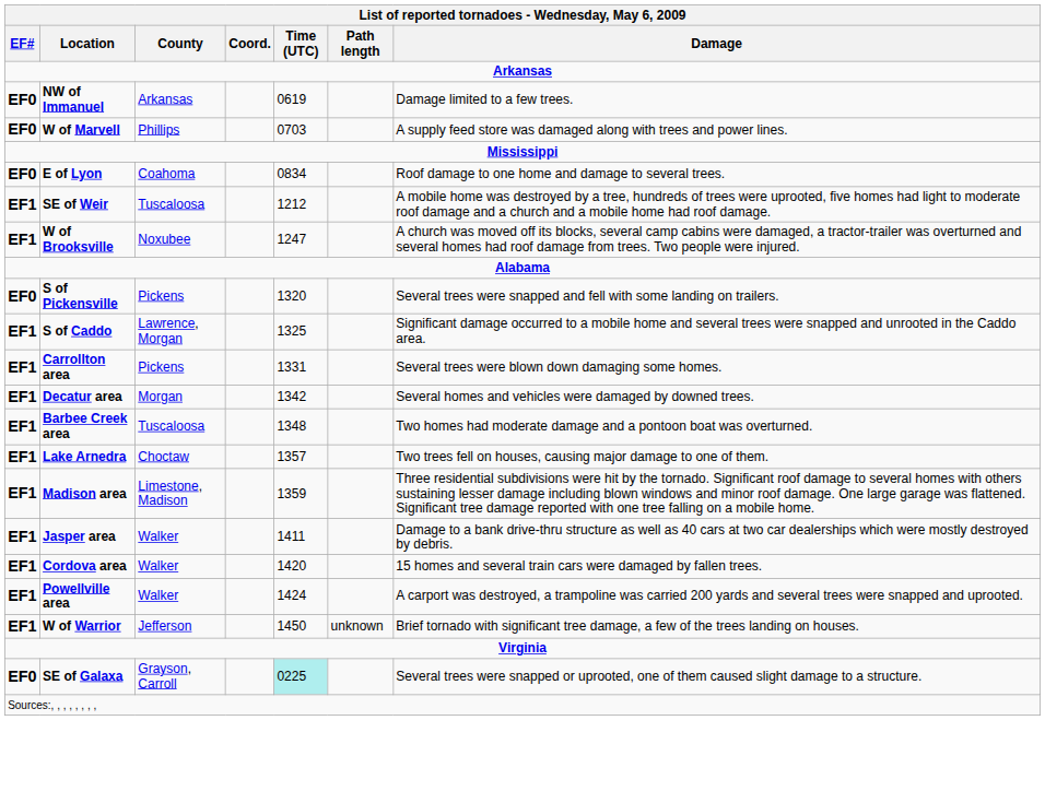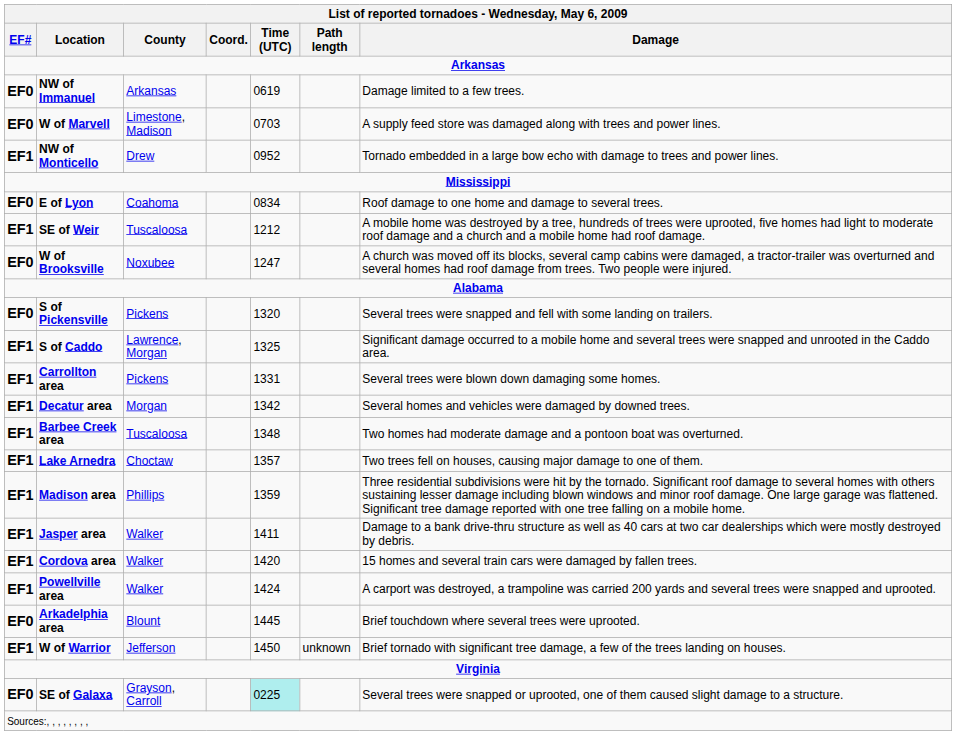W of Marvell | County: Phillips -> Limestone, Madison
+ row: EF1 | NW of Monticello | Drew | 0952 | Tornado embedded in a large bow echo with damage to trees and power lines.
W of Brooksville | EF#: EF1 -> EF0
Madison area | County: Limestone, Madison -> Phillips
+ row: EF0 | Arkadelphia area | Blount | 1445 | Brief touchdown where several trees were uprooted.
